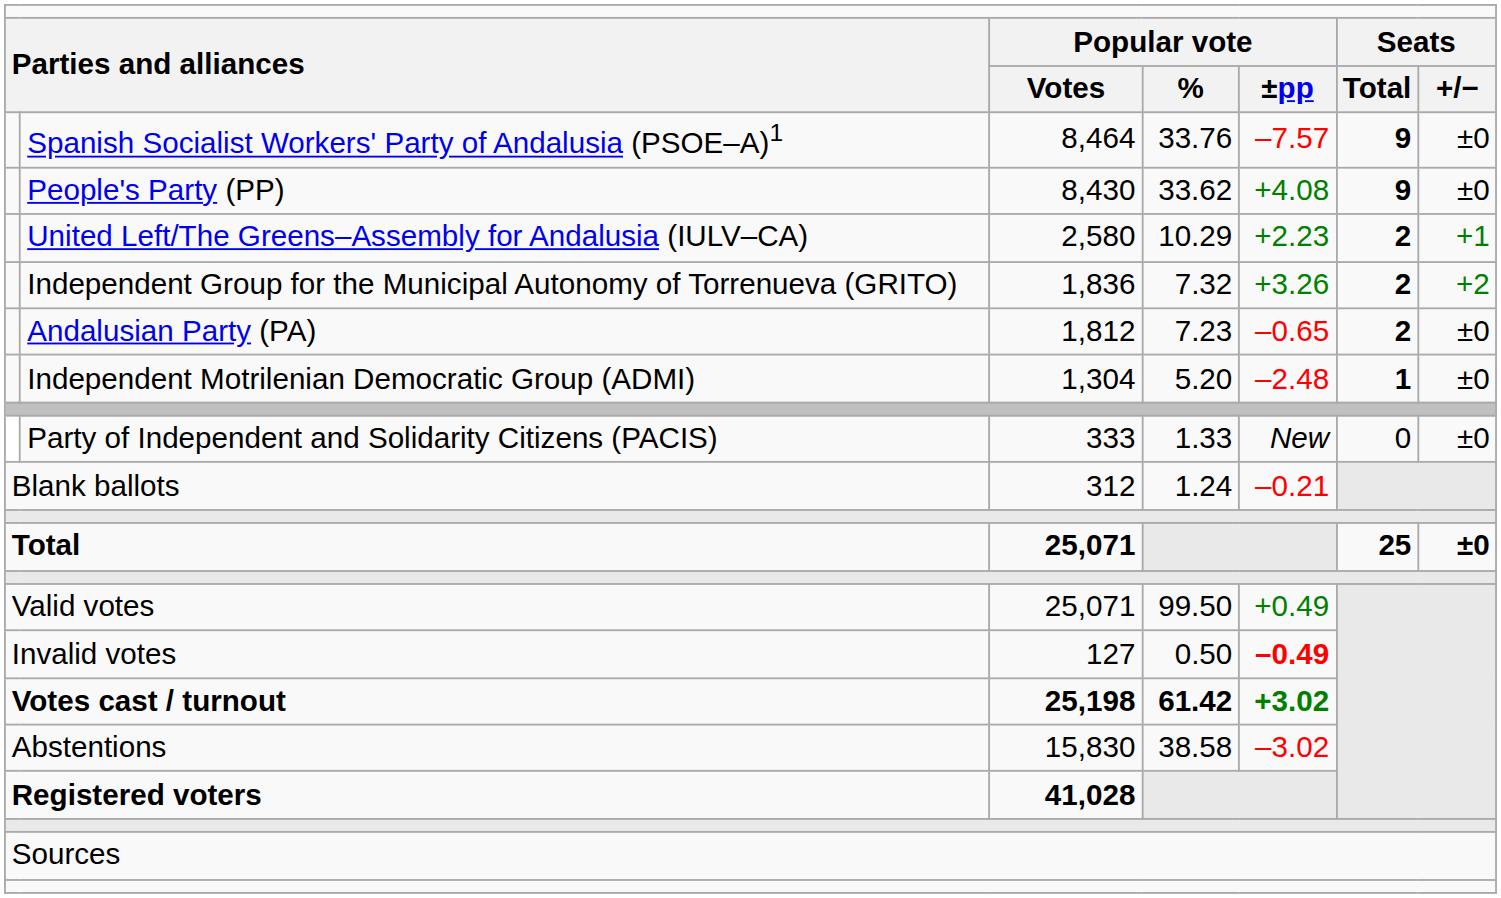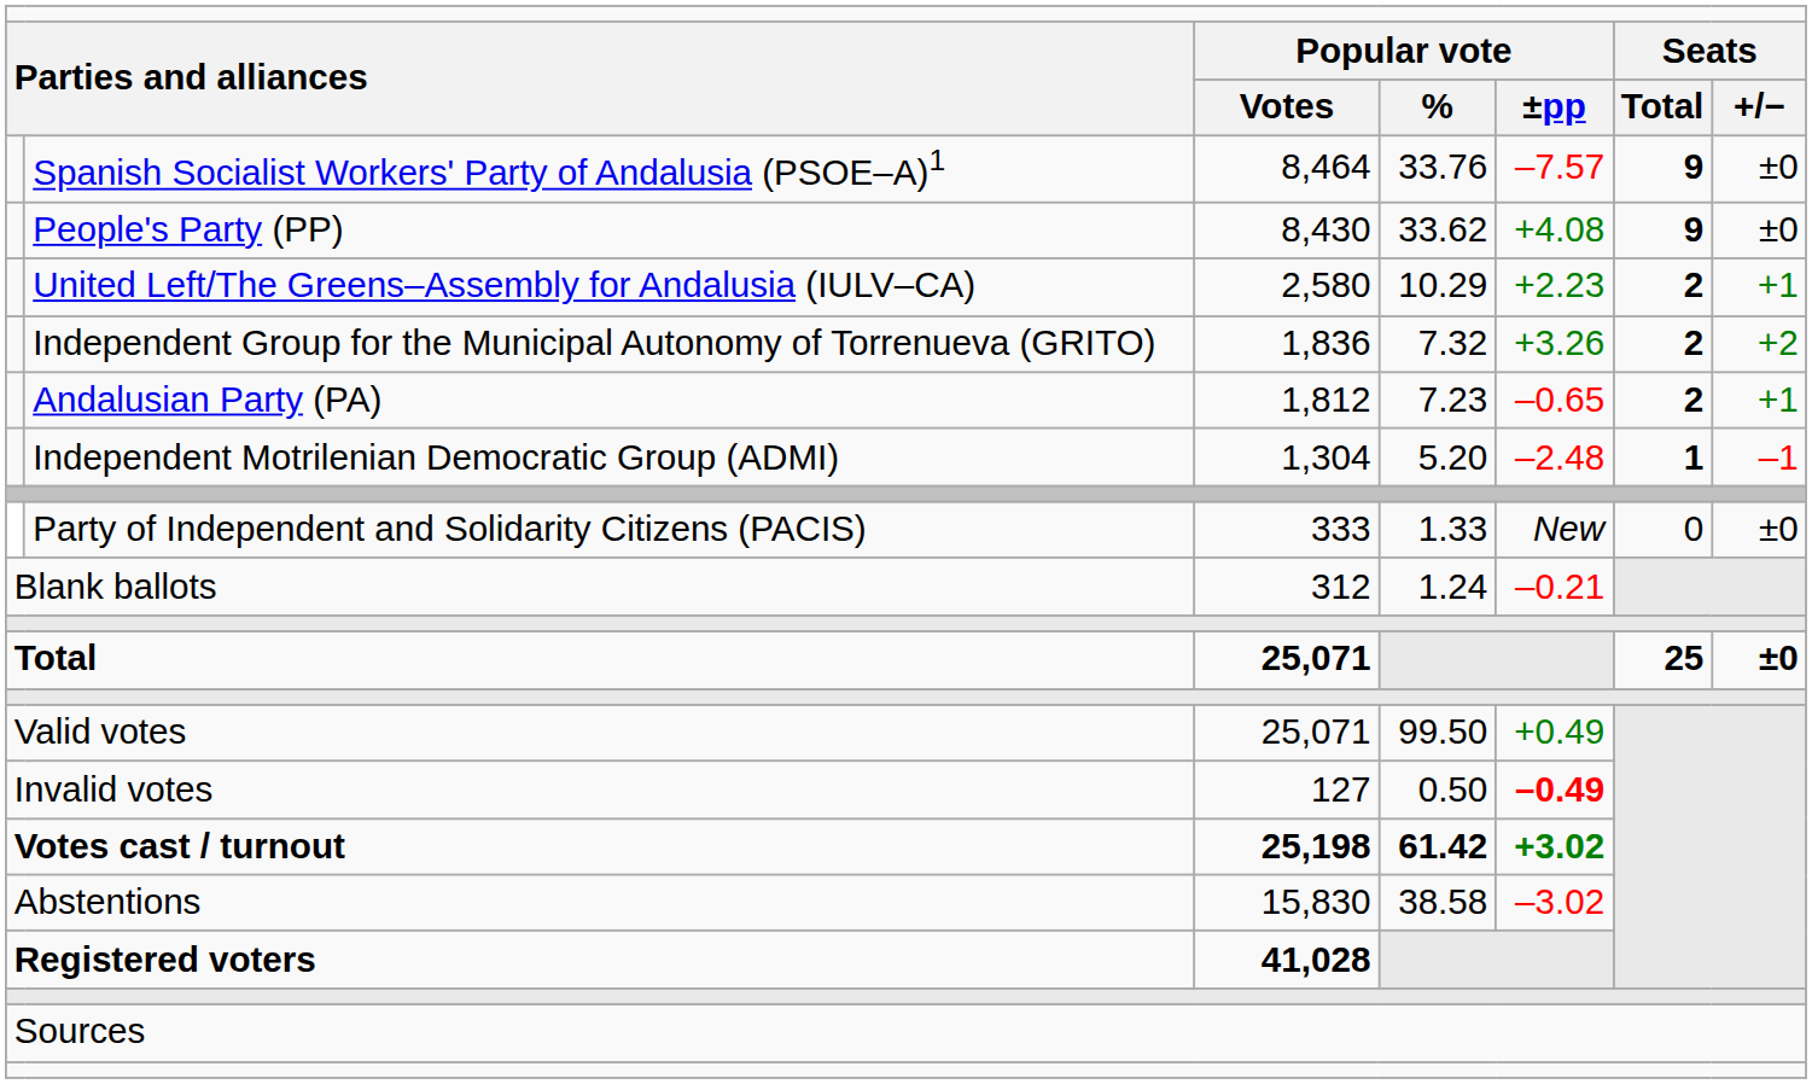Andalusian Party (PA) | column 7: ±0 -> +1
Independent Motrilenian Democratic Group (ADMI) | column 7: ±0 -> –1
